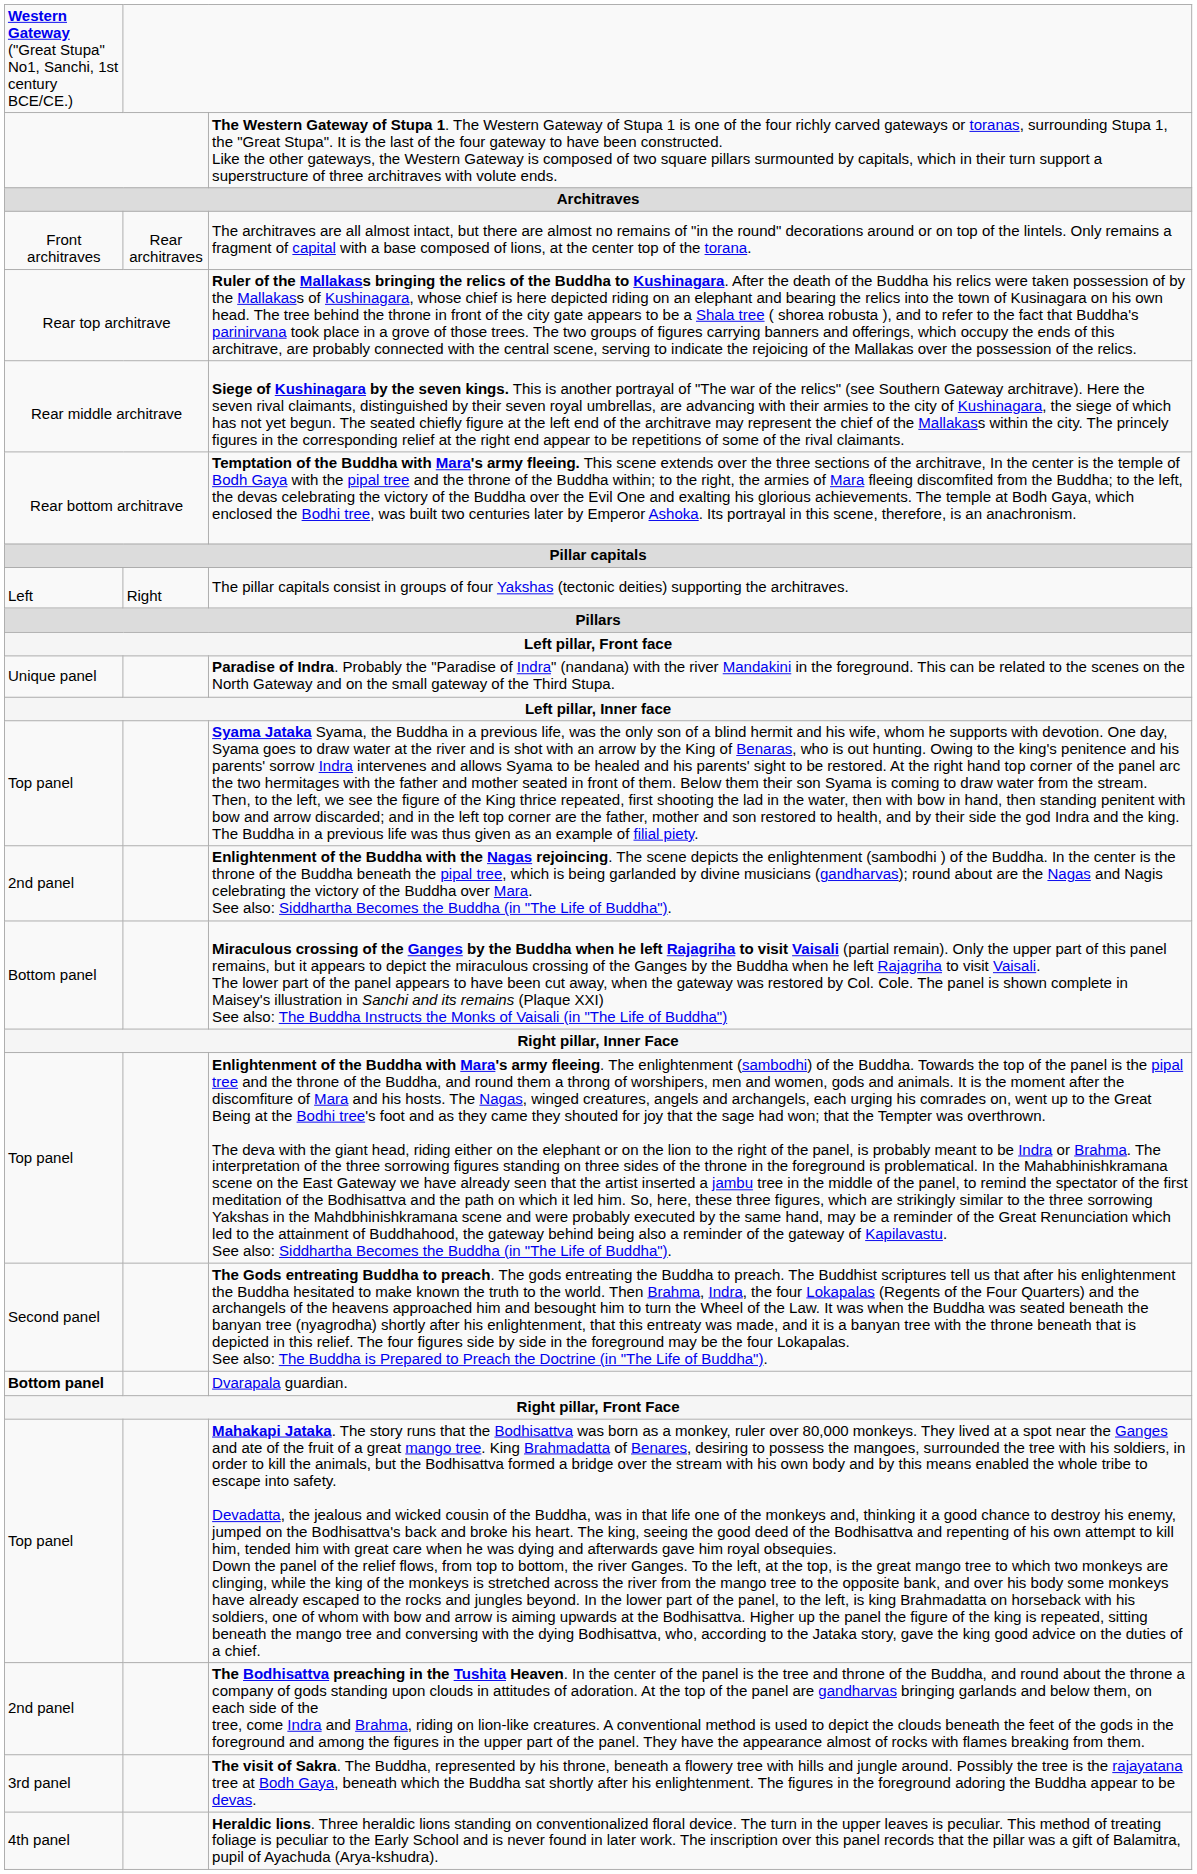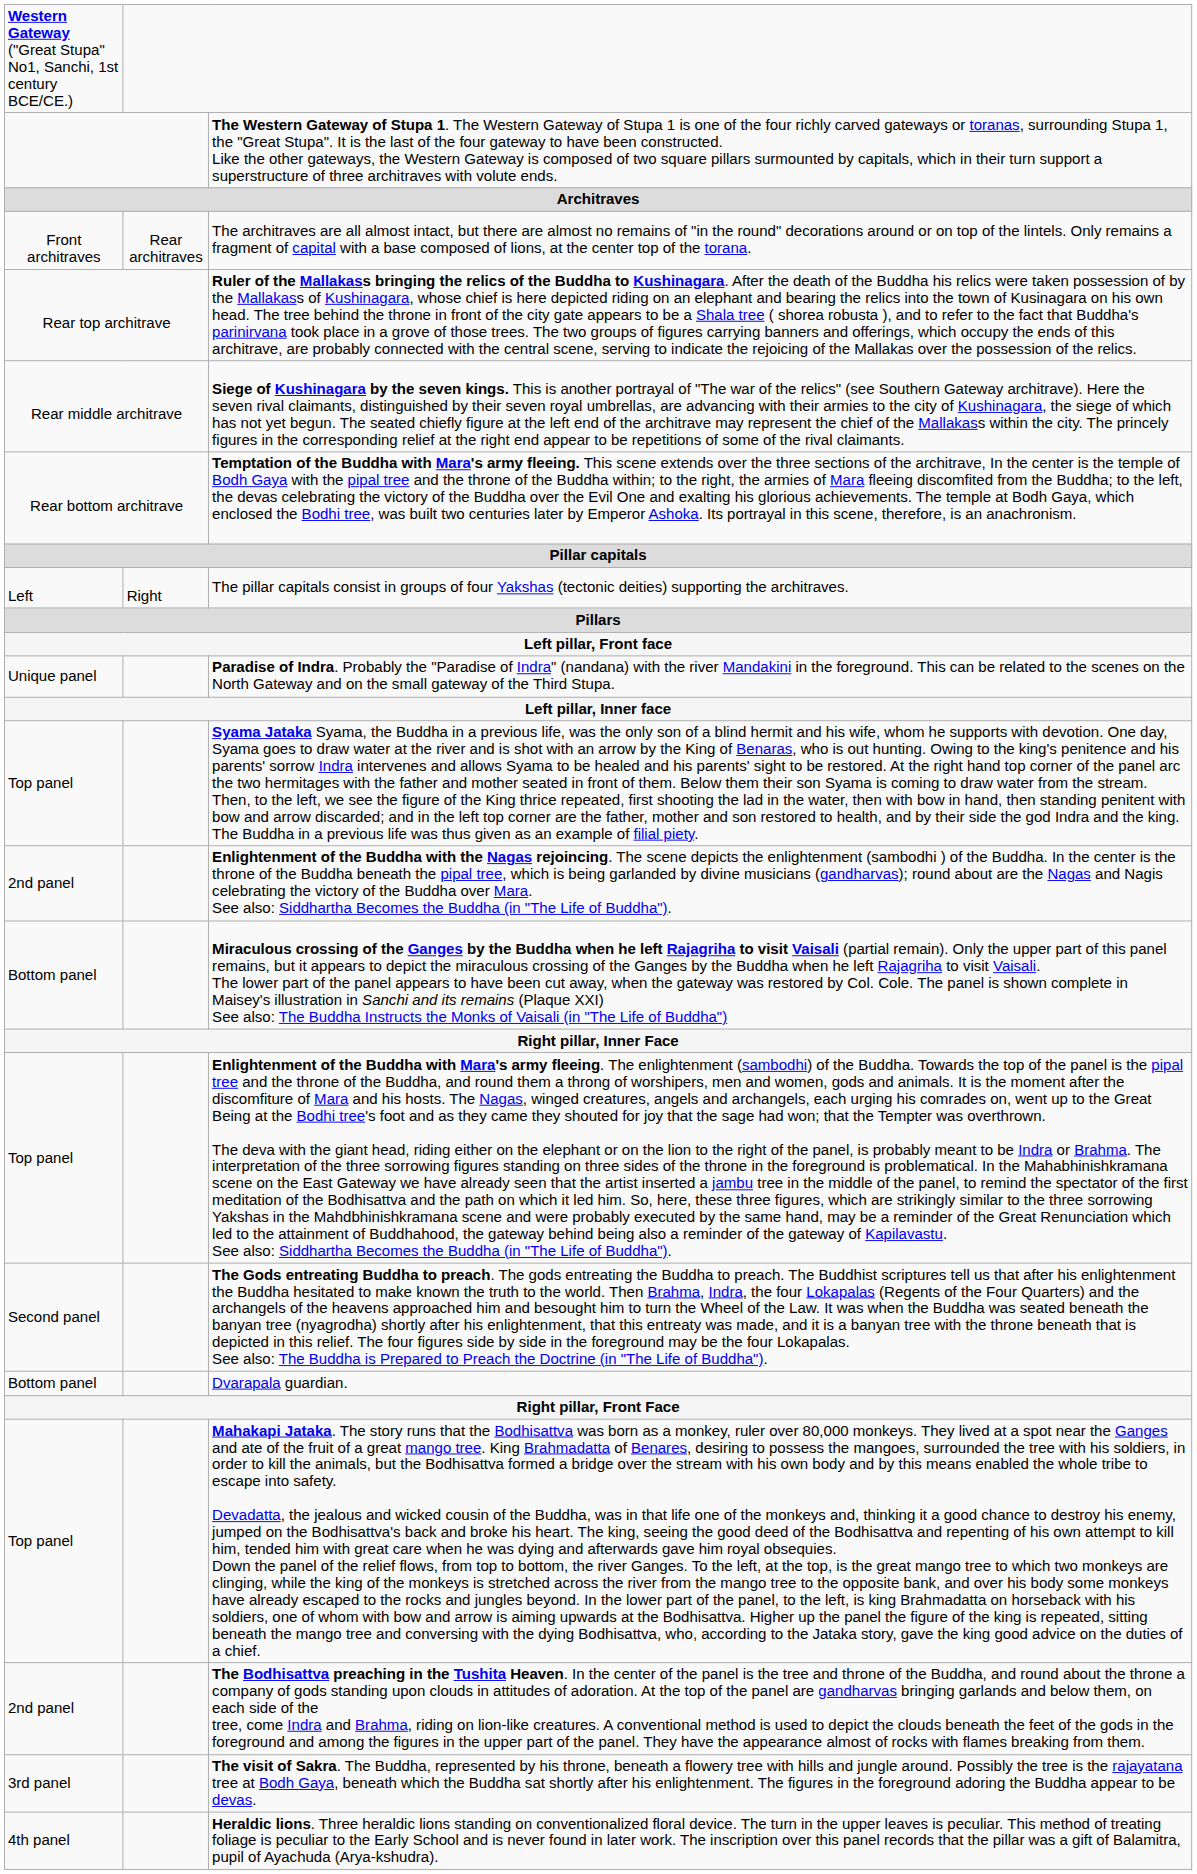Dvarapala guardian. | column 1: bold -> normal
